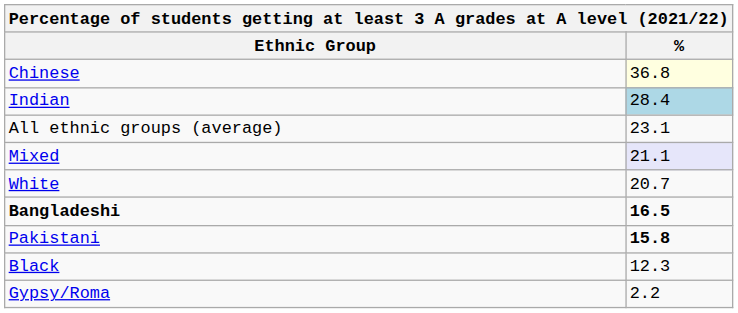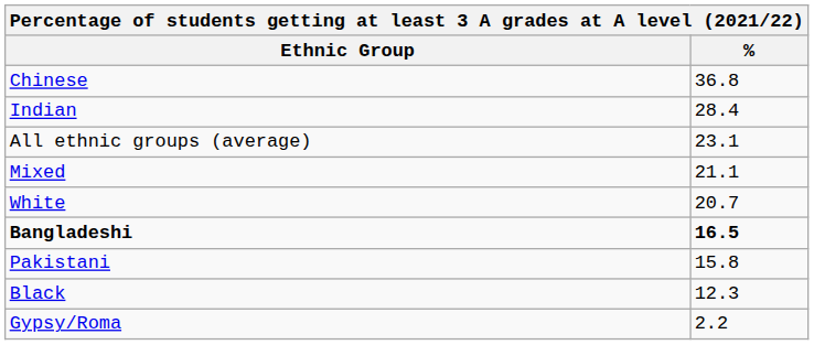Chinese | %: lightyellow background -> no background
Indian | %: lightblue background -> no background
Mixed | %: lavender background -> no background
Pakistani | %: bold -> normal
